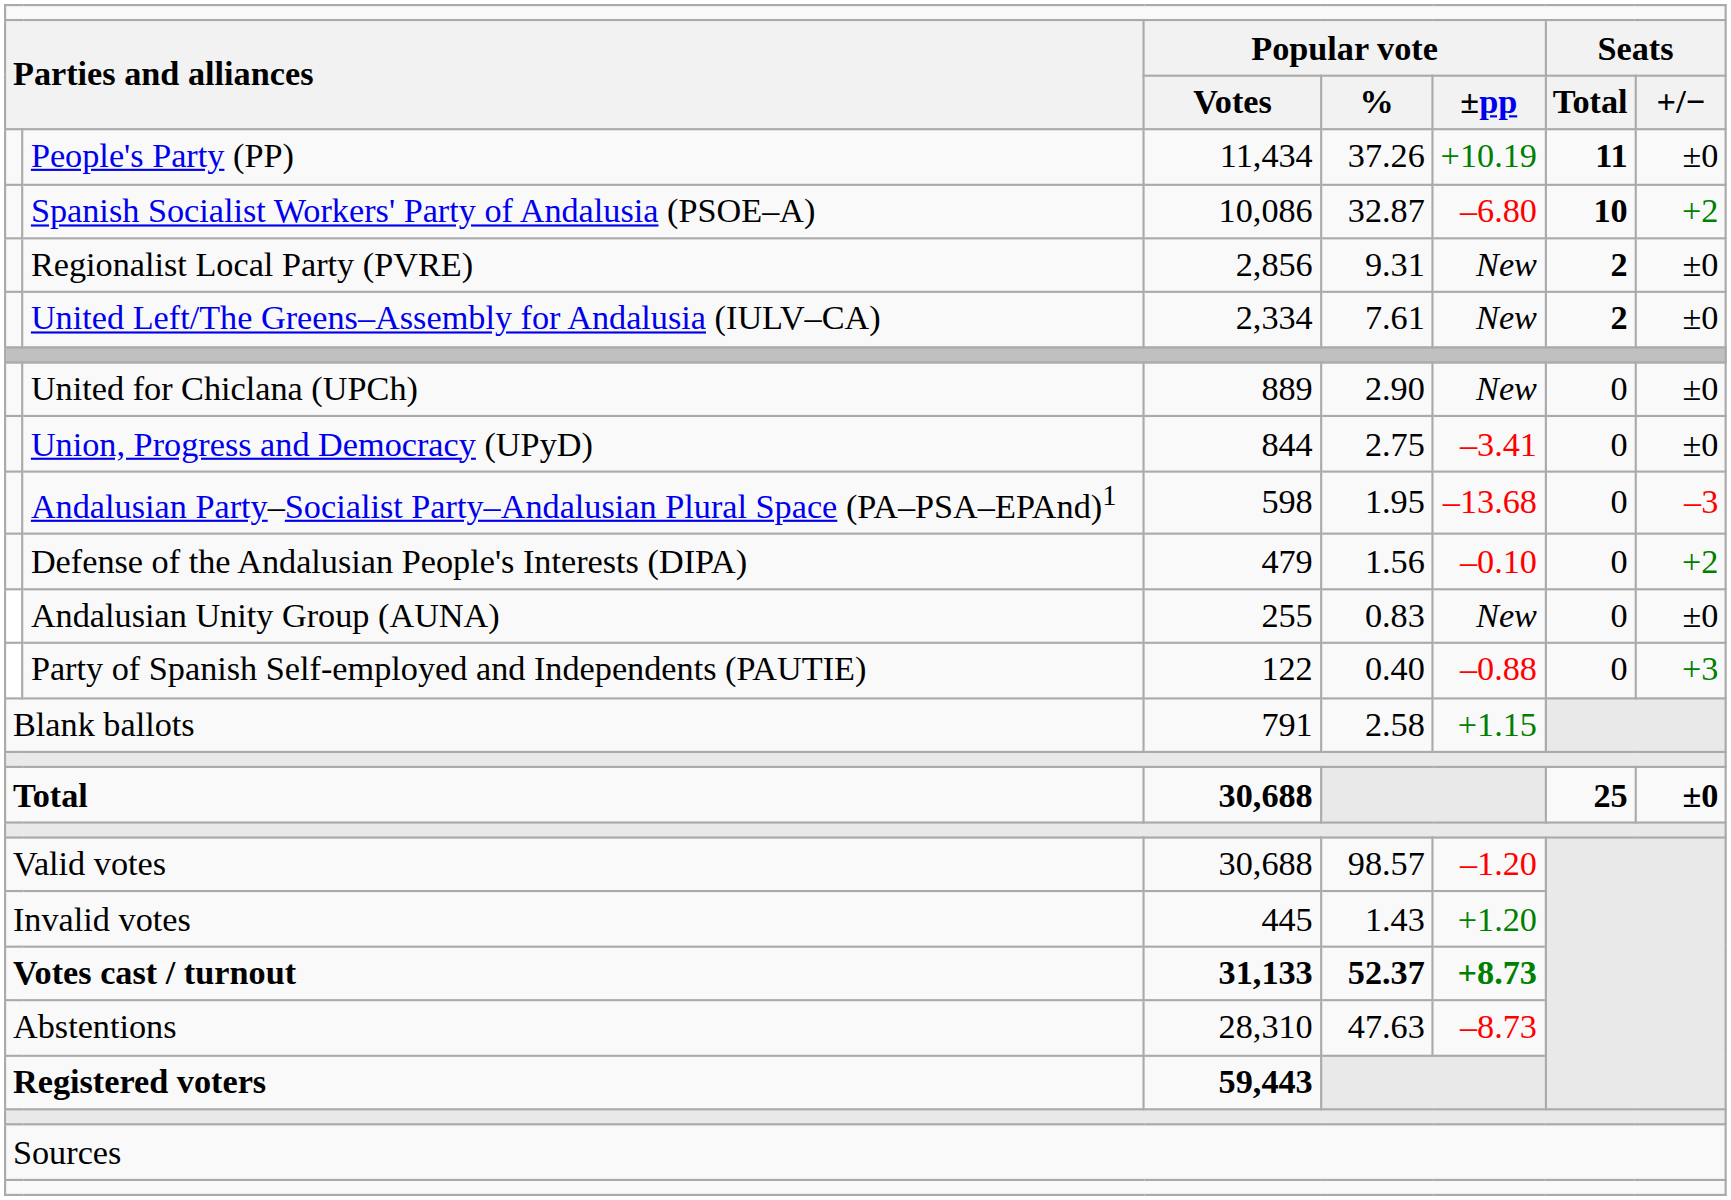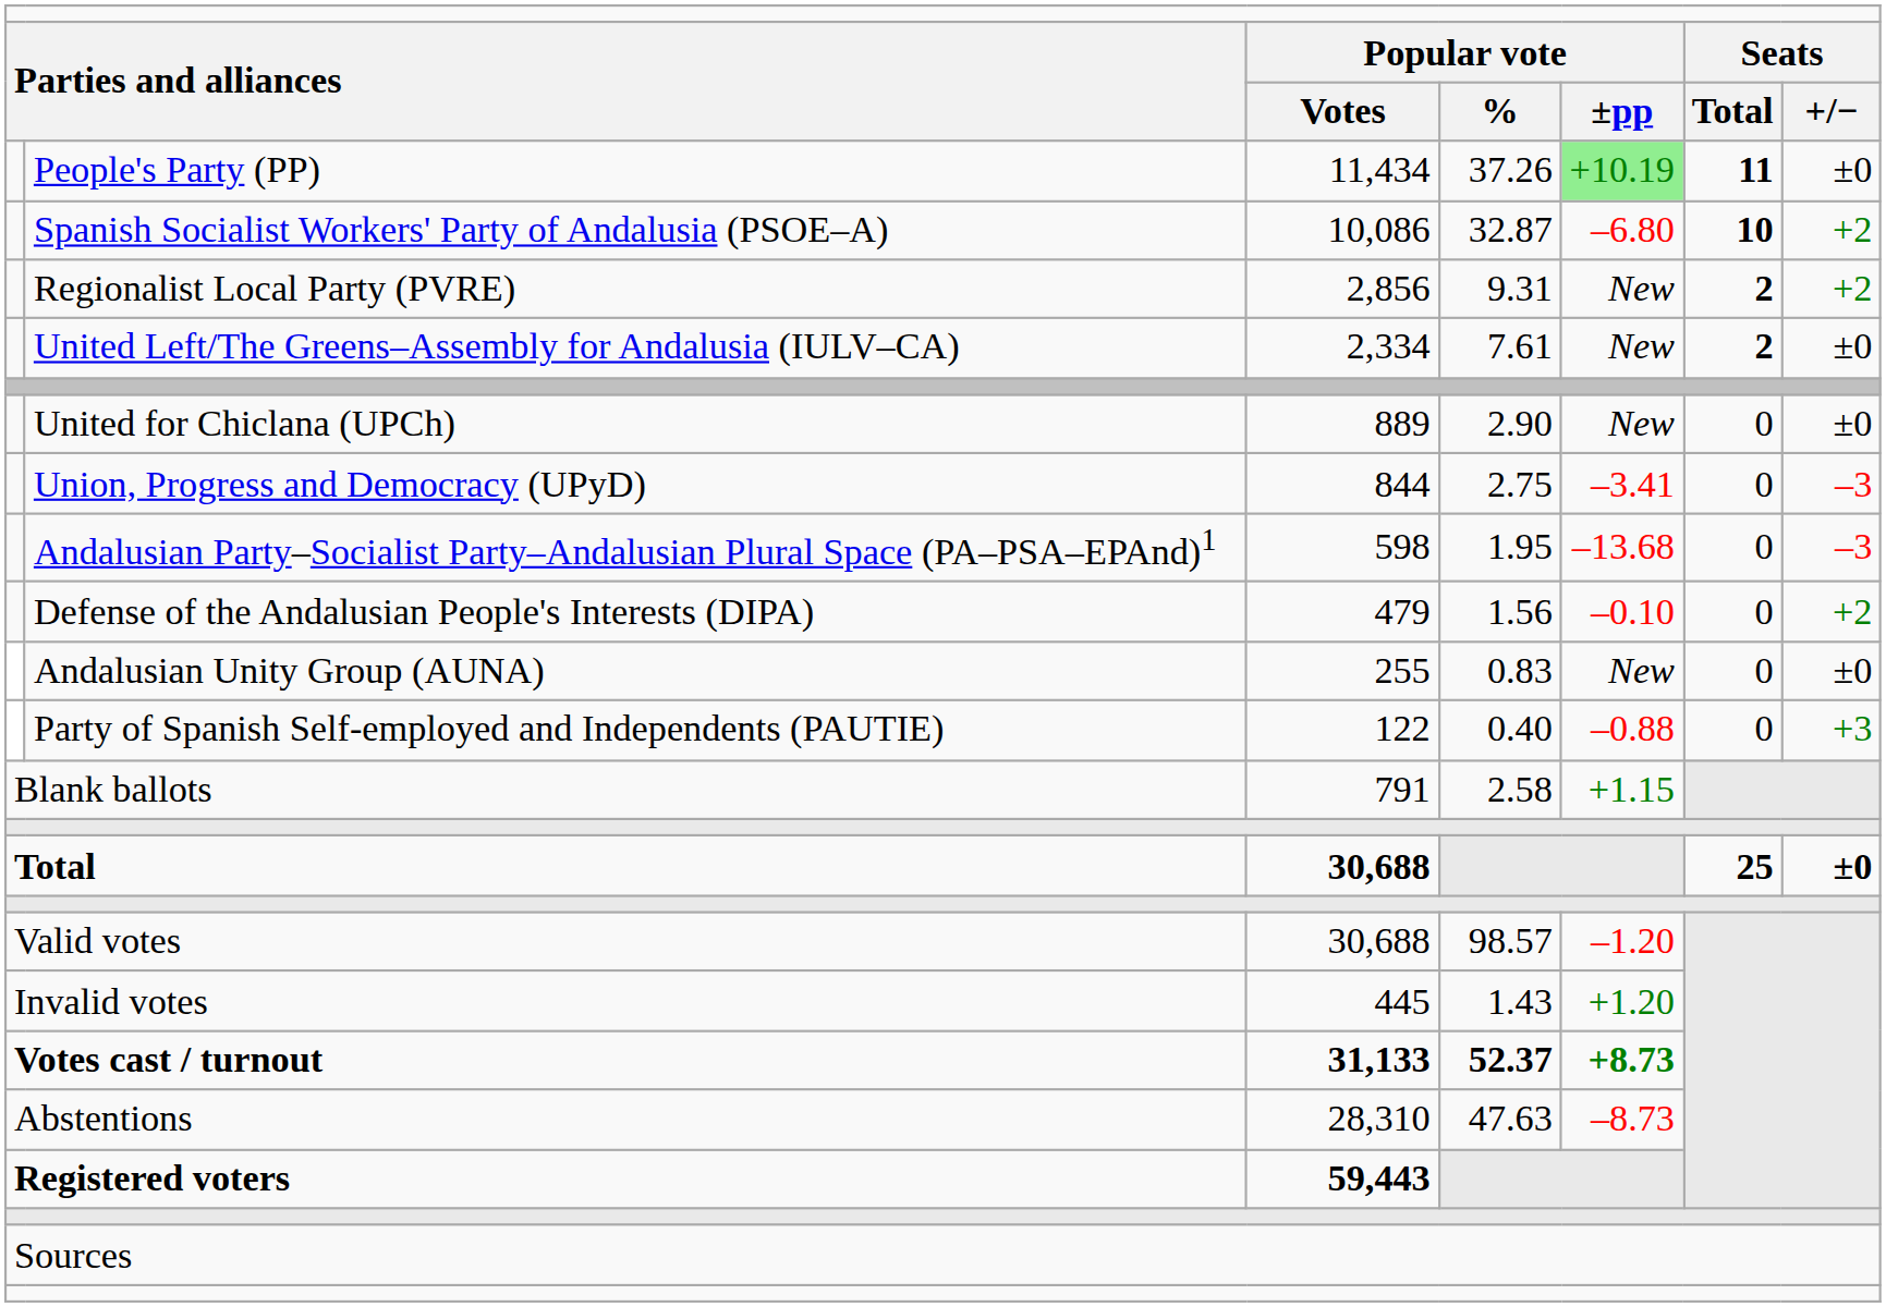People's Party (PP) | column 5: no background -> lightgreen background
Regionalist Local Party (PVRE) | column 7: ±0 -> +2
Union, Progress and Democracy (UPyD) | column 7: ±0 -> –3
